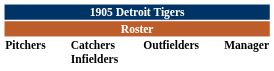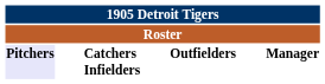Pitchers | column 1: no background -> lavender background
